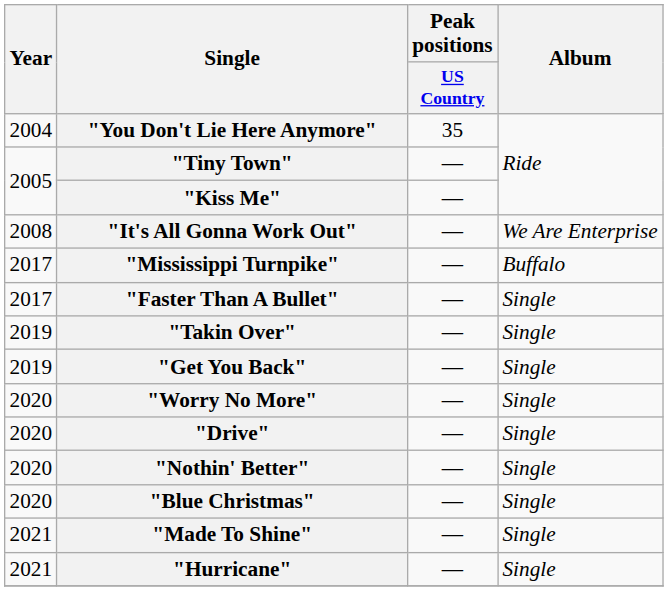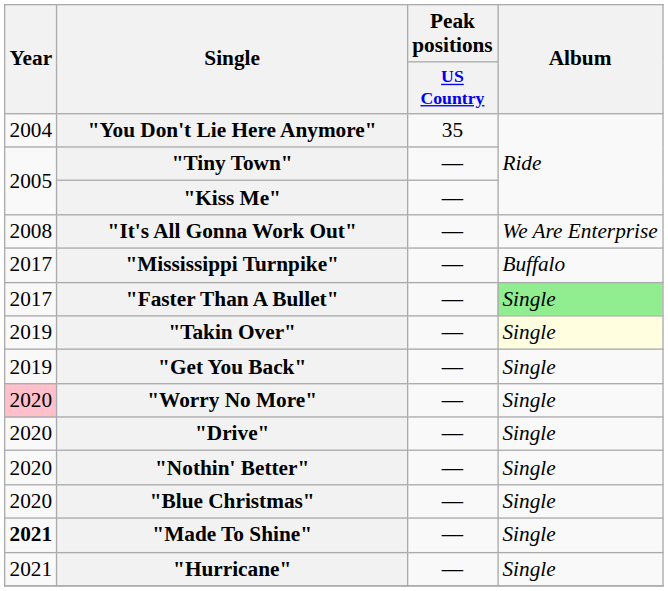"Faster Than A Bullet" | Album: no background -> lightgreen background
"Takin Over" | Album: no background -> lightyellow background
"Worry No More" | Year: no background -> pink background
"Made To Shine" | Year: normal -> bold
